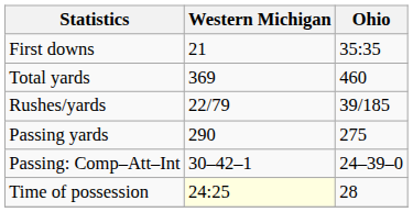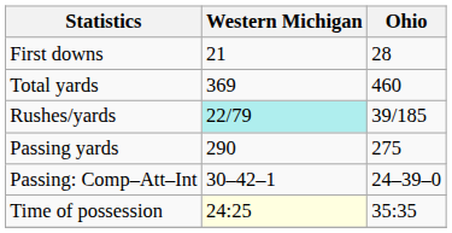First downs | Ohio: 35:35 -> 28
Rushes/yards | Western Michigan: no background -> paleturquoise background
Time of possession | Ohio: 28 -> 35:35
